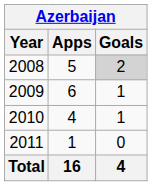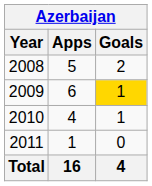2008 | Goals: lightgrey background -> no background
2009 | Goals: no background -> gold background
